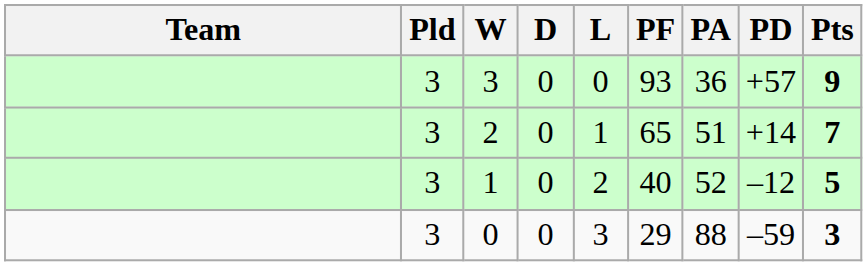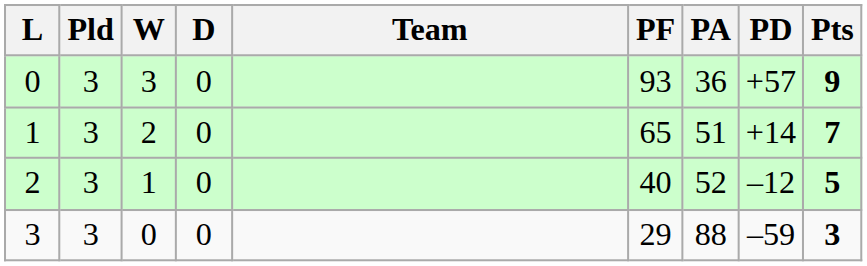columns swapped: Team <-> L
